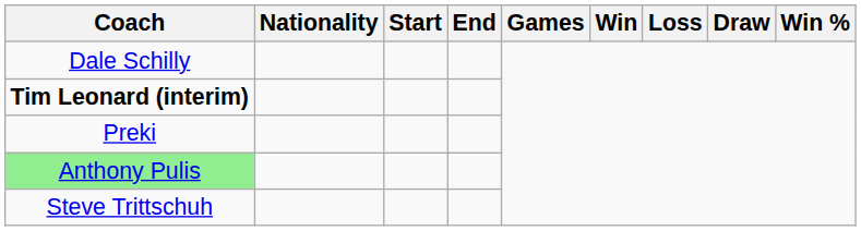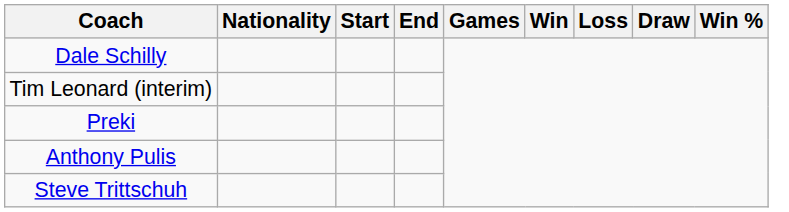Tim Leonard (interim) | Coach: bold -> normal
Anthony Pulis | Coach: lightgreen background -> no background
